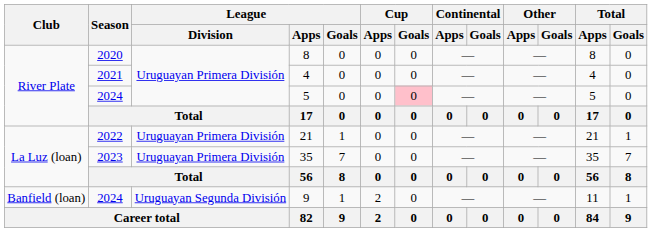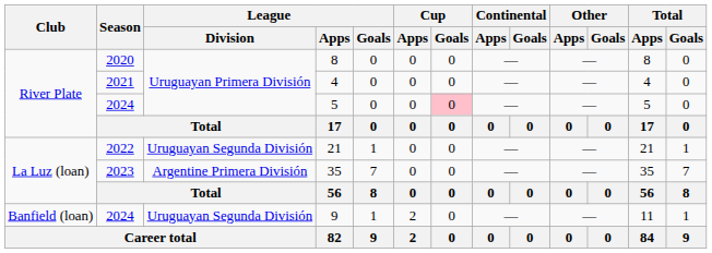row 7 | League / Division: Uruguayan Primera División -> Uruguayan Segunda División
row 8 | League / Division: Uruguayan Primera División -> Argentine Primera División
